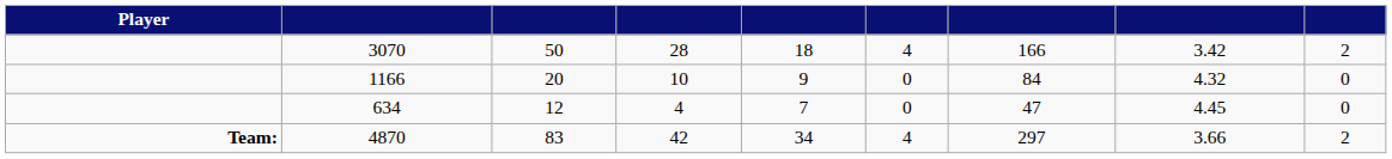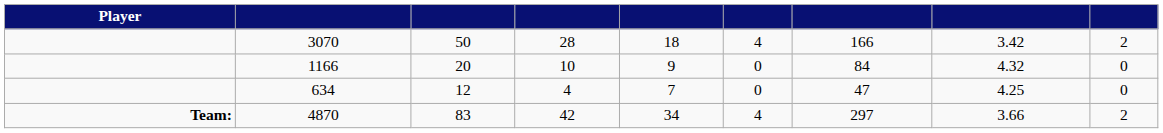634 | column 8: 4.45 -> 4.25
